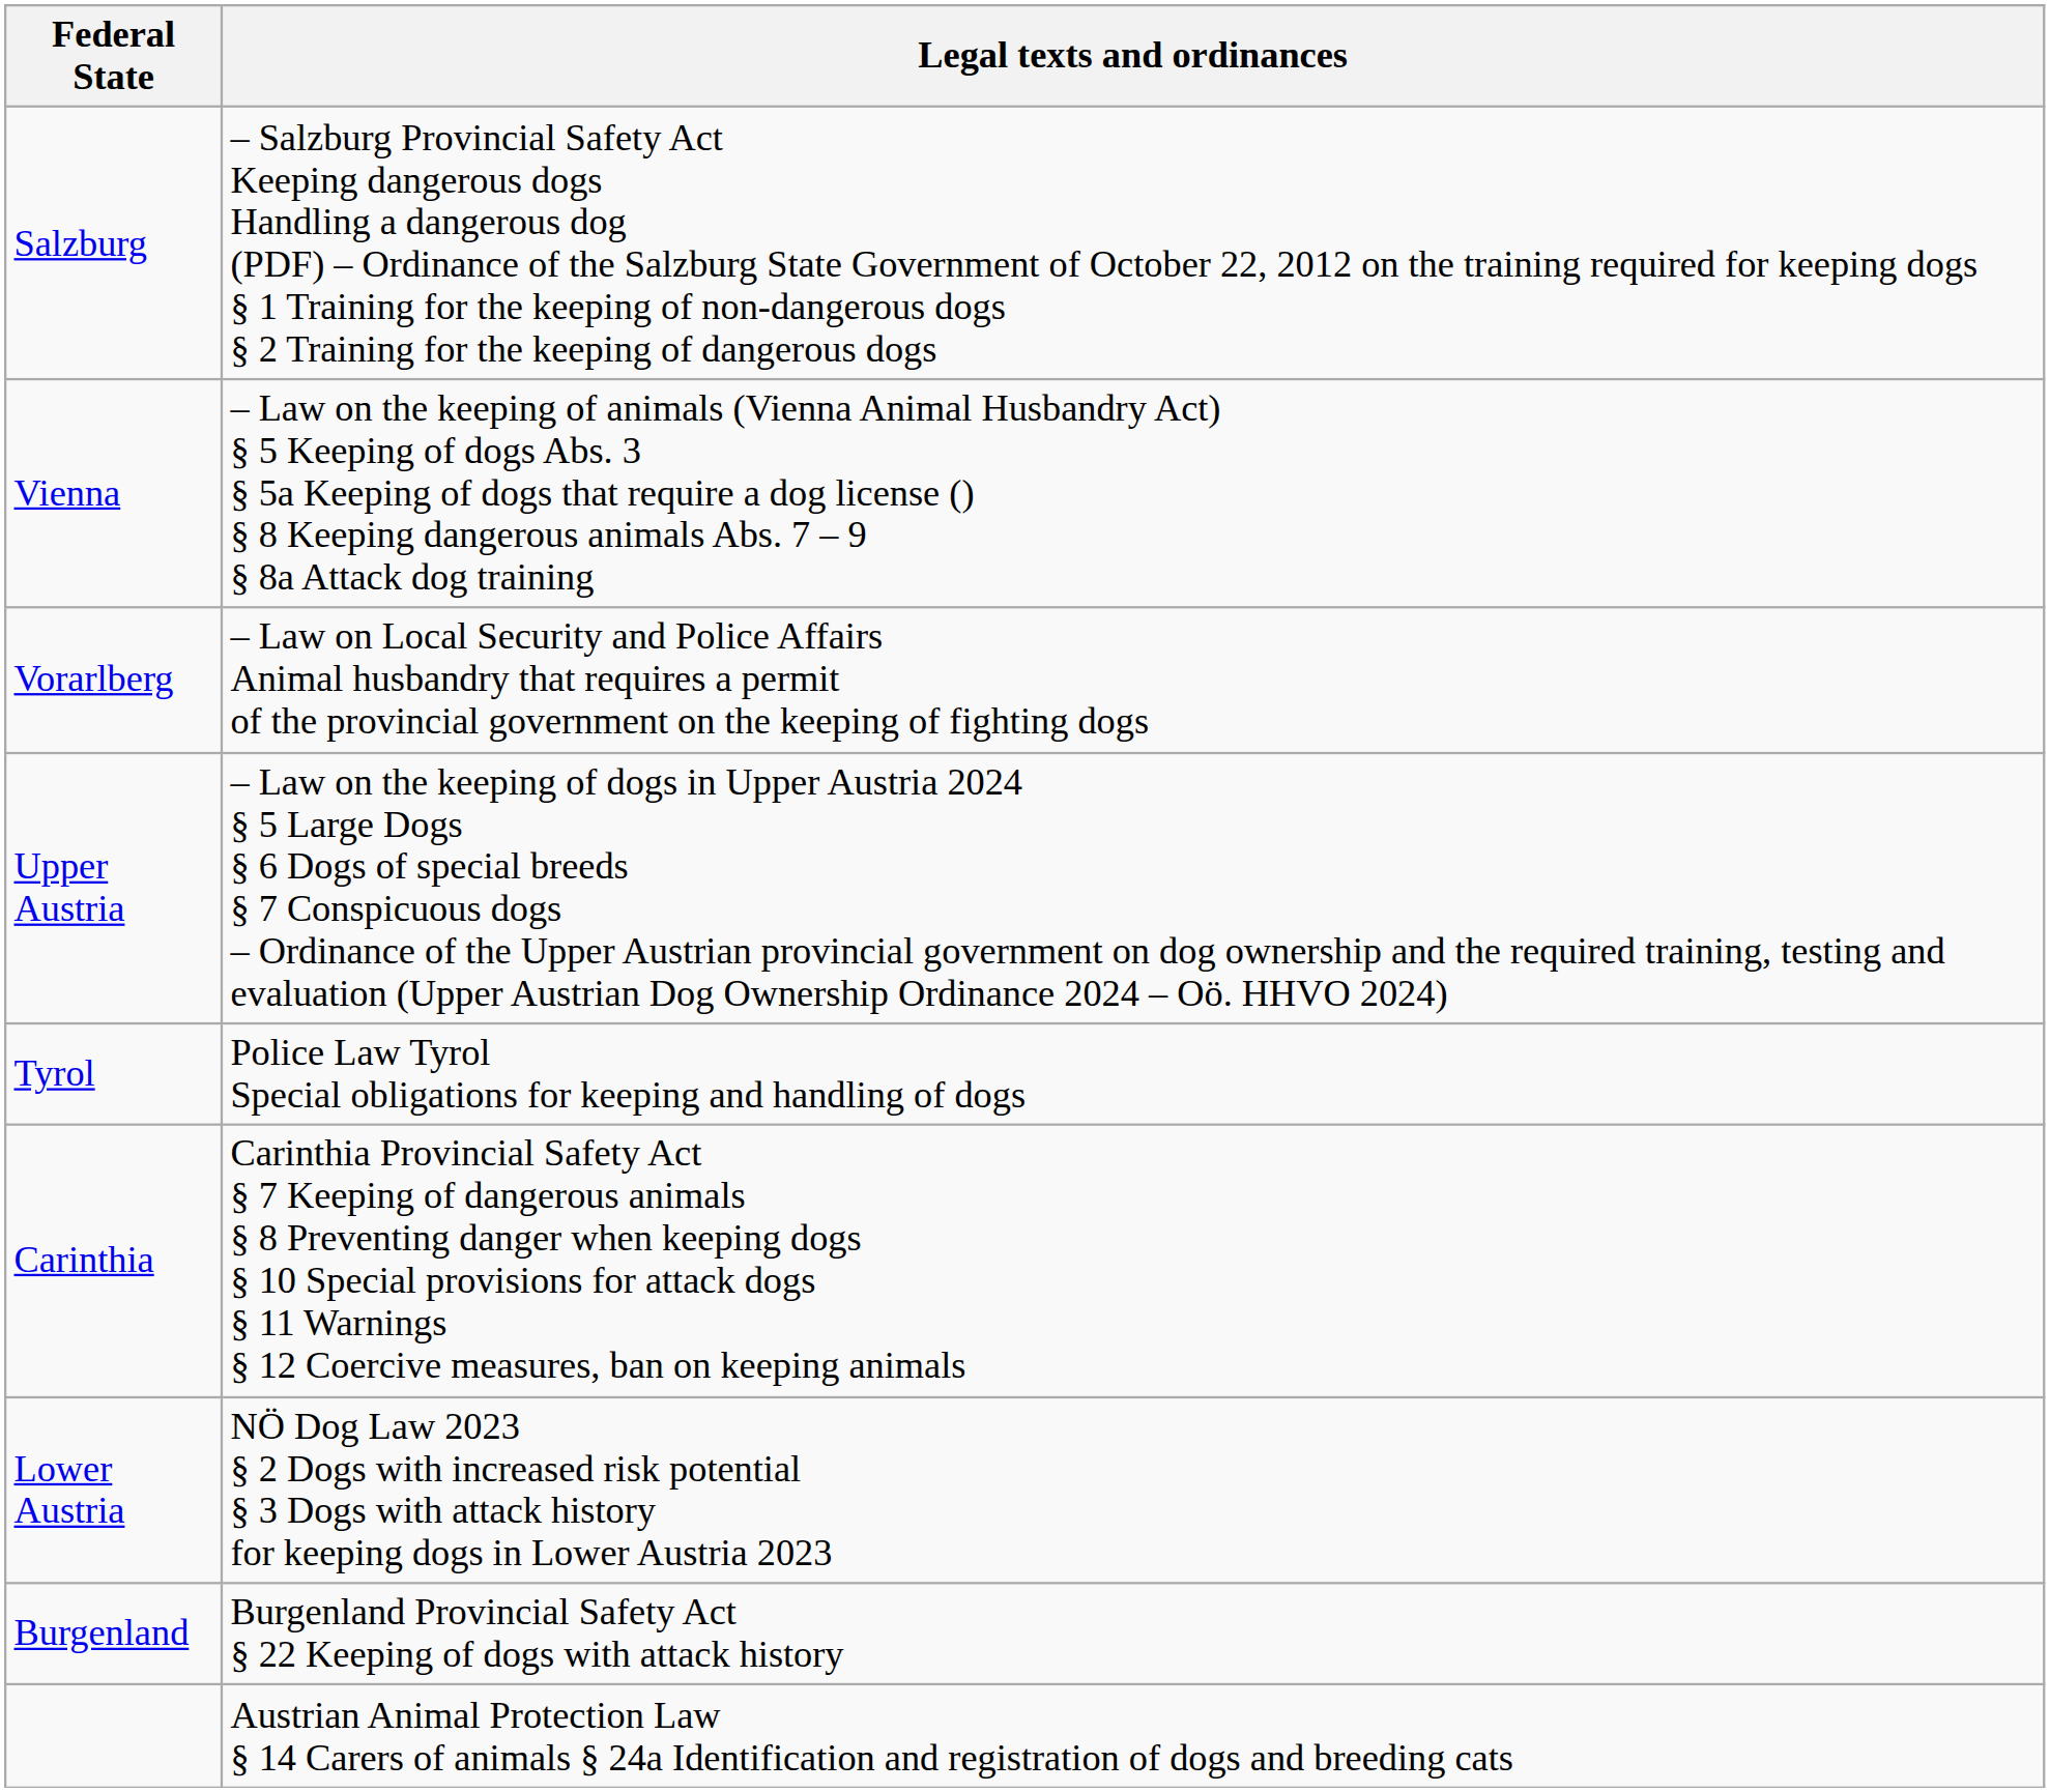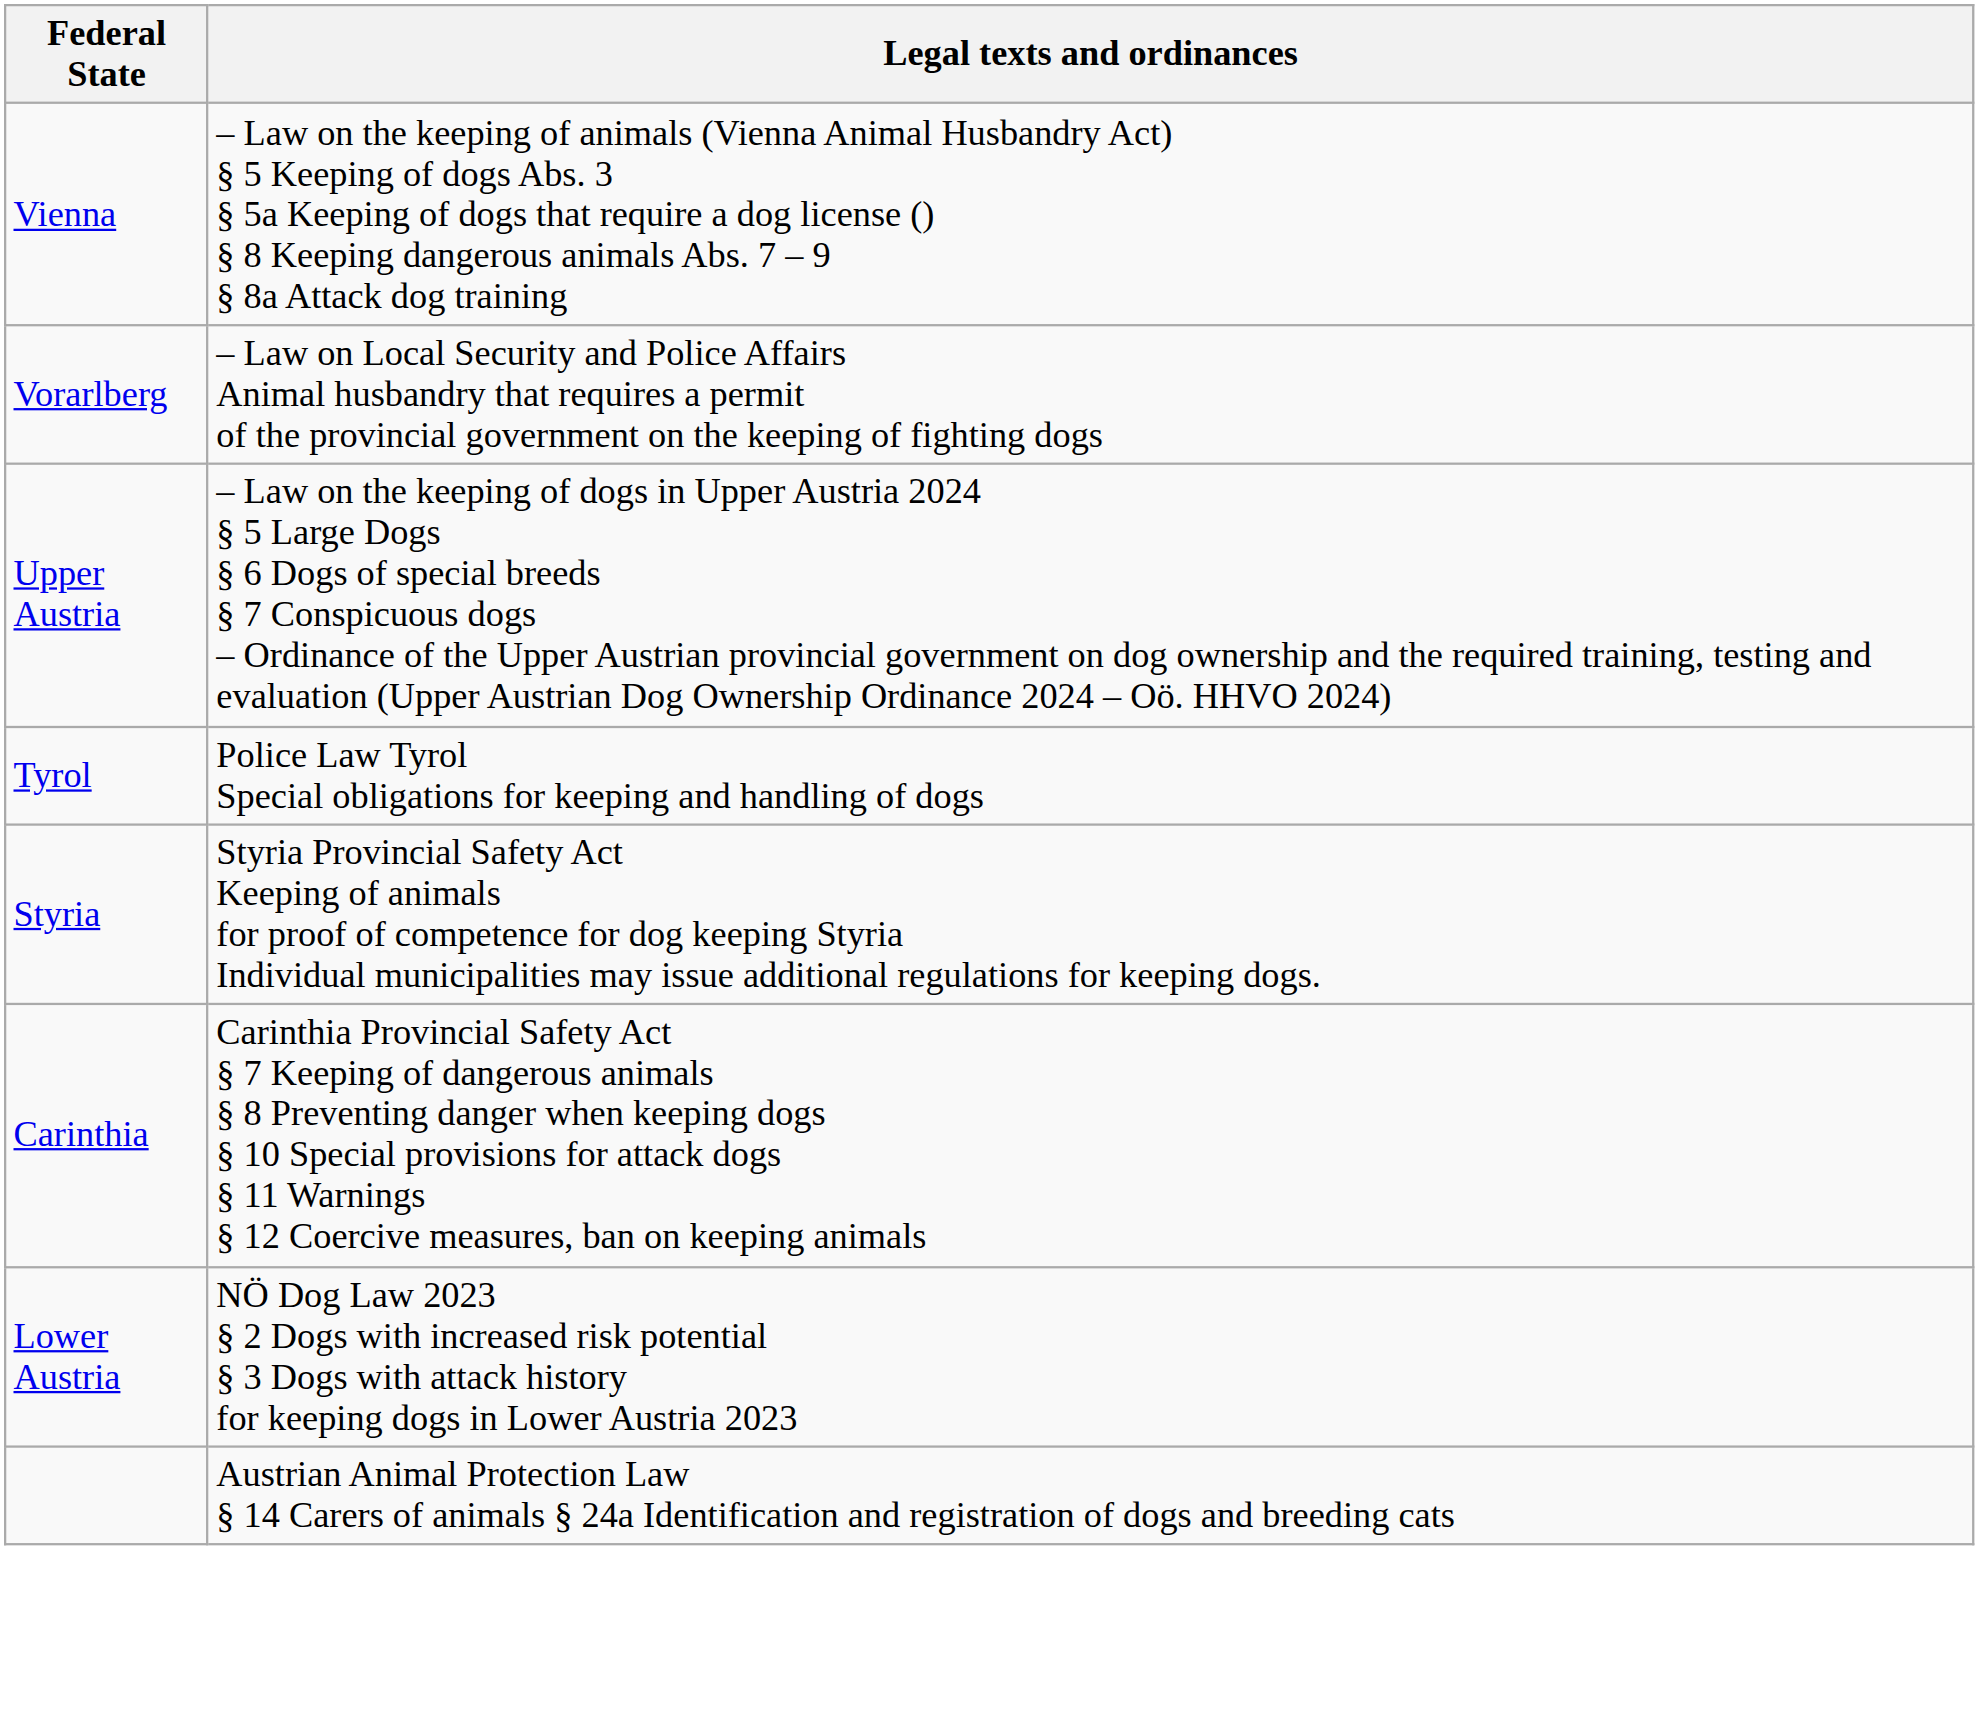- row: Salzburg | – Salzburg Provincial Safety Act Keeping dangerous dogs Handling a dangerous dog (PDF) – Ordinance of the Salzburg State Government of October 22, 2012 on the training required for keeping dogs § 1 Training for the keeping of non-dangerous dogs § 2 Training for the keeping of dangerous dogs
+ row: Styria | Styria Provincial Safety Act Keeping of animals for proof of competence for dog keeping Styria Individual municipalities may issue additional regulations for keeping dogs.
- row: Burgenland | Burgenland Provincial Safety Act § 22 Keeping of dogs with attack history
